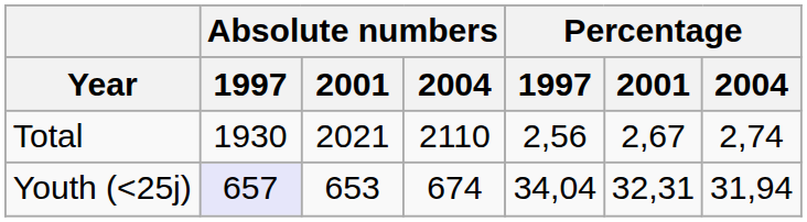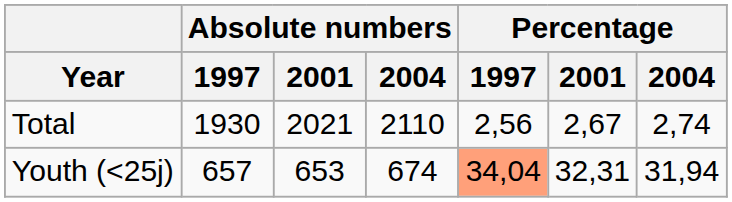Youth (<25j) | Absolute numbers / 1997: lavender background -> no background
Youth (<25j) | Percentage / 1997: no background -> lightsalmon background
